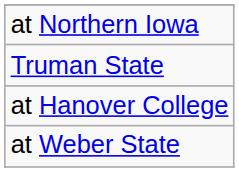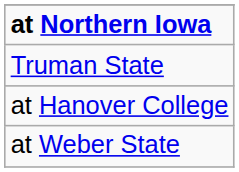row 1 | column 1: normal -> bold
